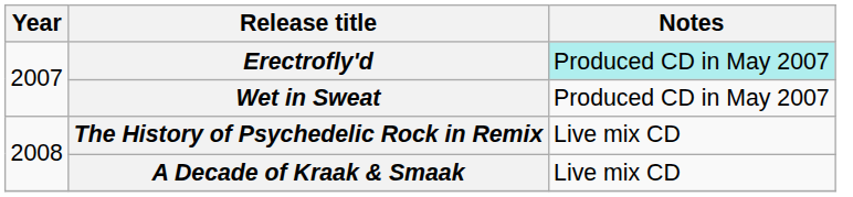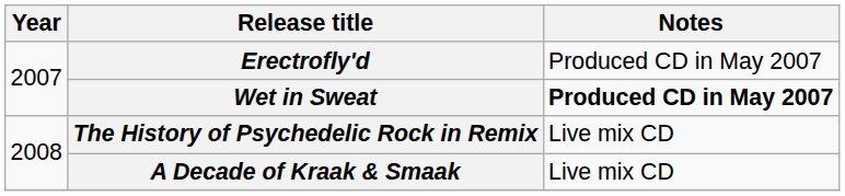Erectrofly'd | Notes: paleturquoise background -> no background
Wet in Sweat | Notes: normal -> bold
